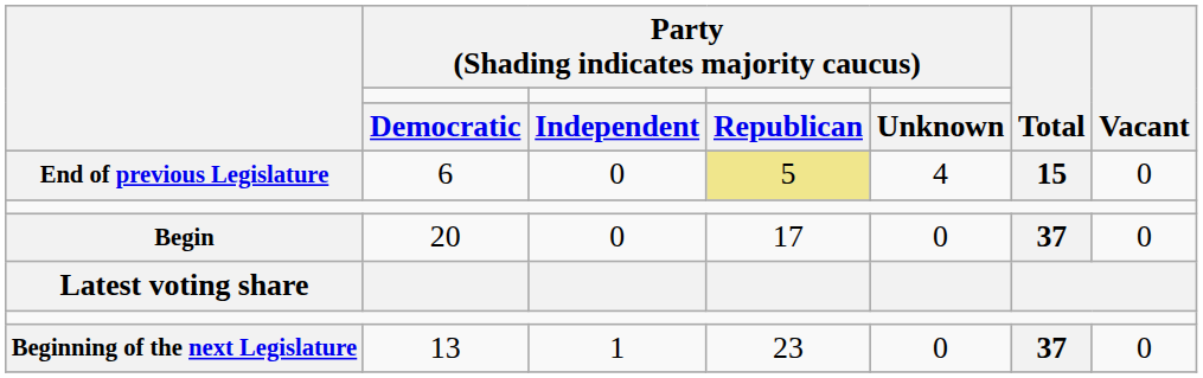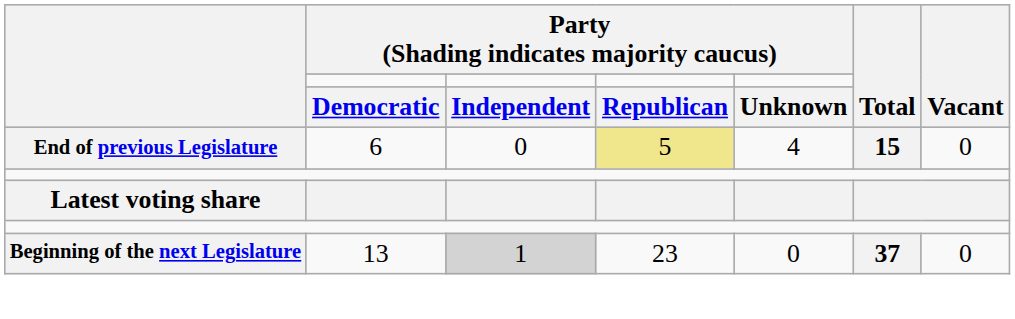- row: Begin | 20 | 0 | 17 | 0 | 37 | 0
Beginning of the next Legislature | column 3: no background -> lightgrey background
